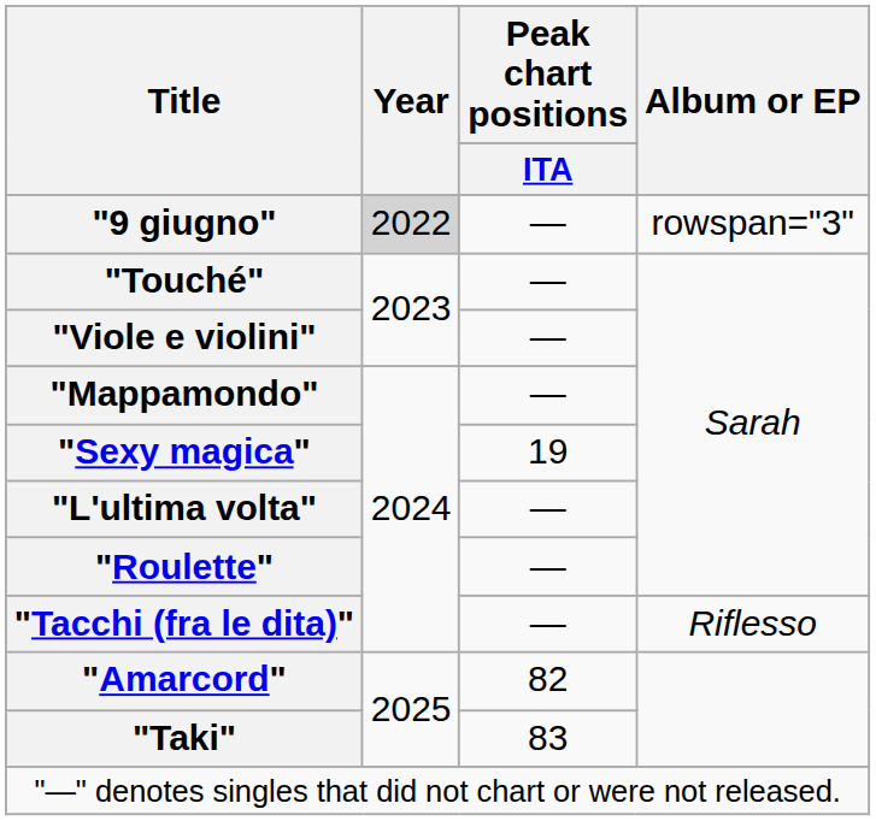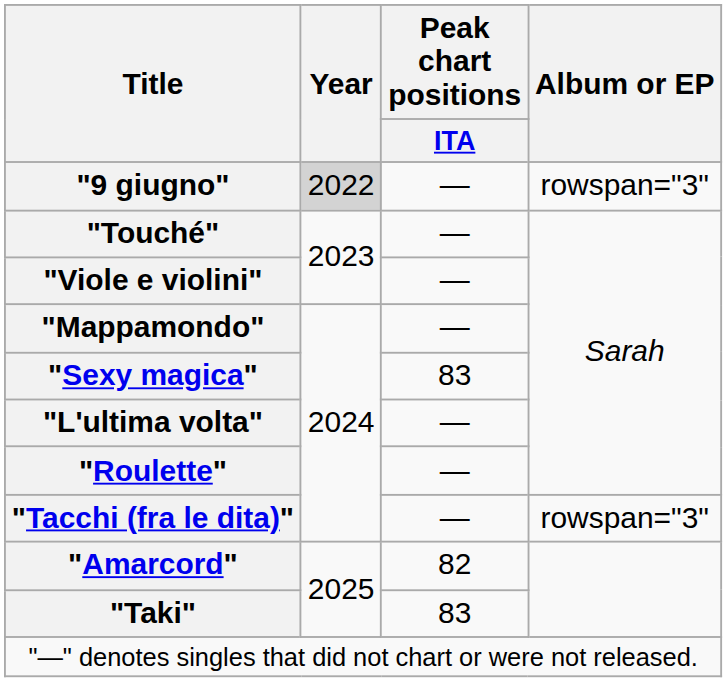"Sexy magica" | Peak chart positions / ITA: 19 -> 83
"Tacchi (fra le dita)" | Album or EP: Riflesso -> rowspan="3"
